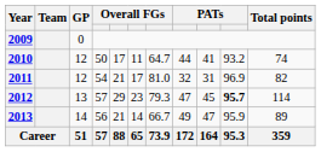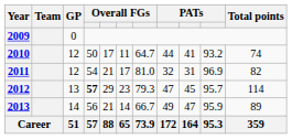2012 | column 4: normal -> bold
2012 | column 10: bold -> normal
